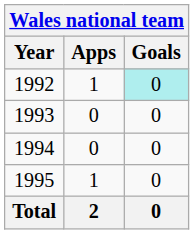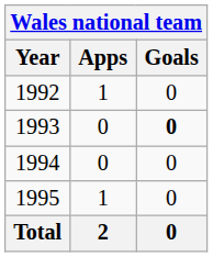1992 | Goals: paleturquoise background -> no background
1993 | Goals: normal -> bold
